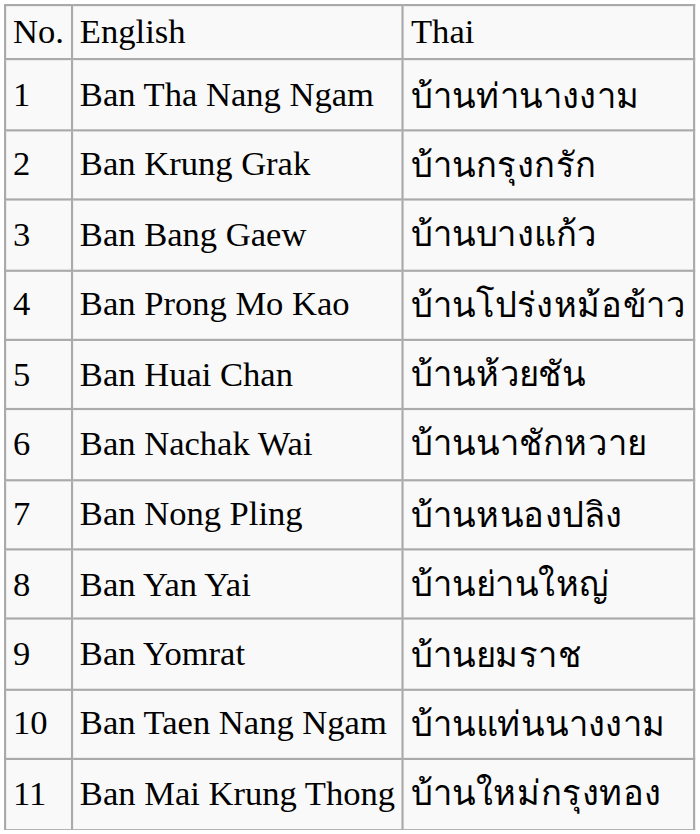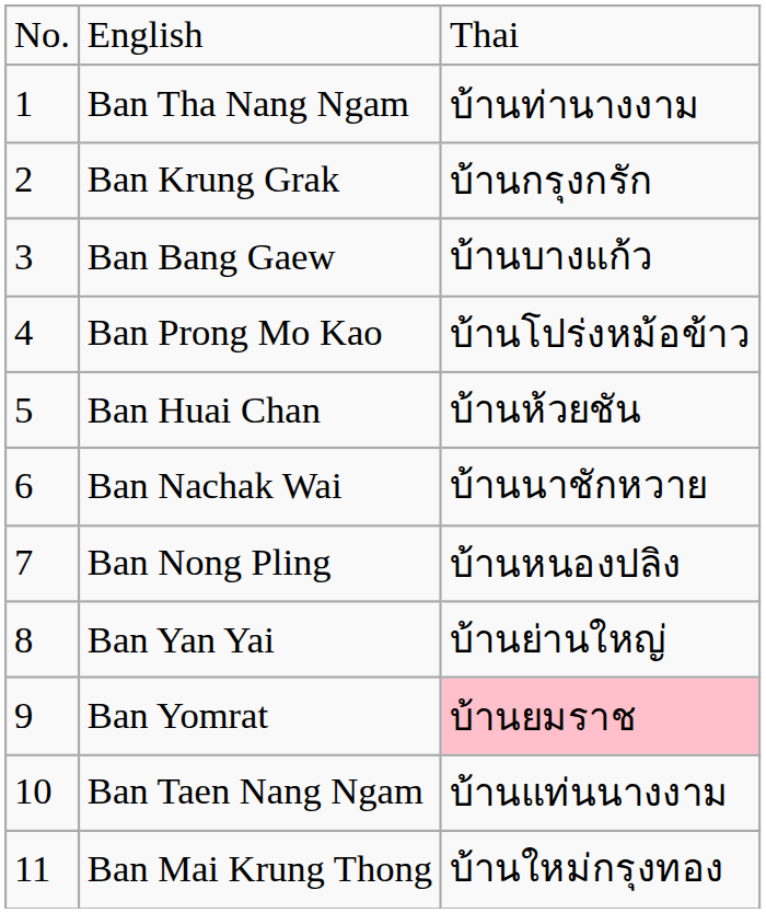Ban Yomrat | column 3: no background -> pink background
